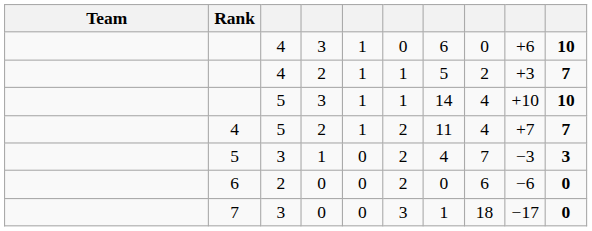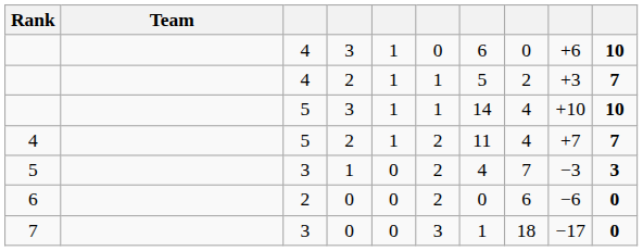columns swapped: Rank <-> Team
